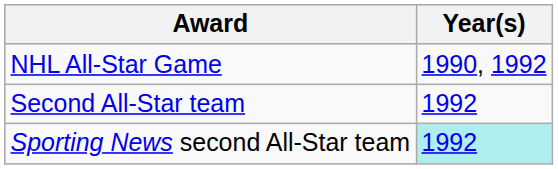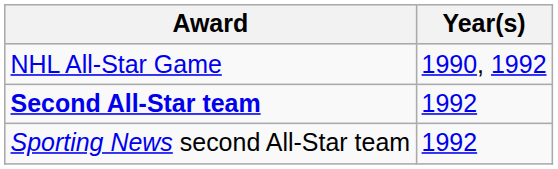row 3 | Award: normal -> bold
row 4 | Year(s): paleturquoise background -> no background
